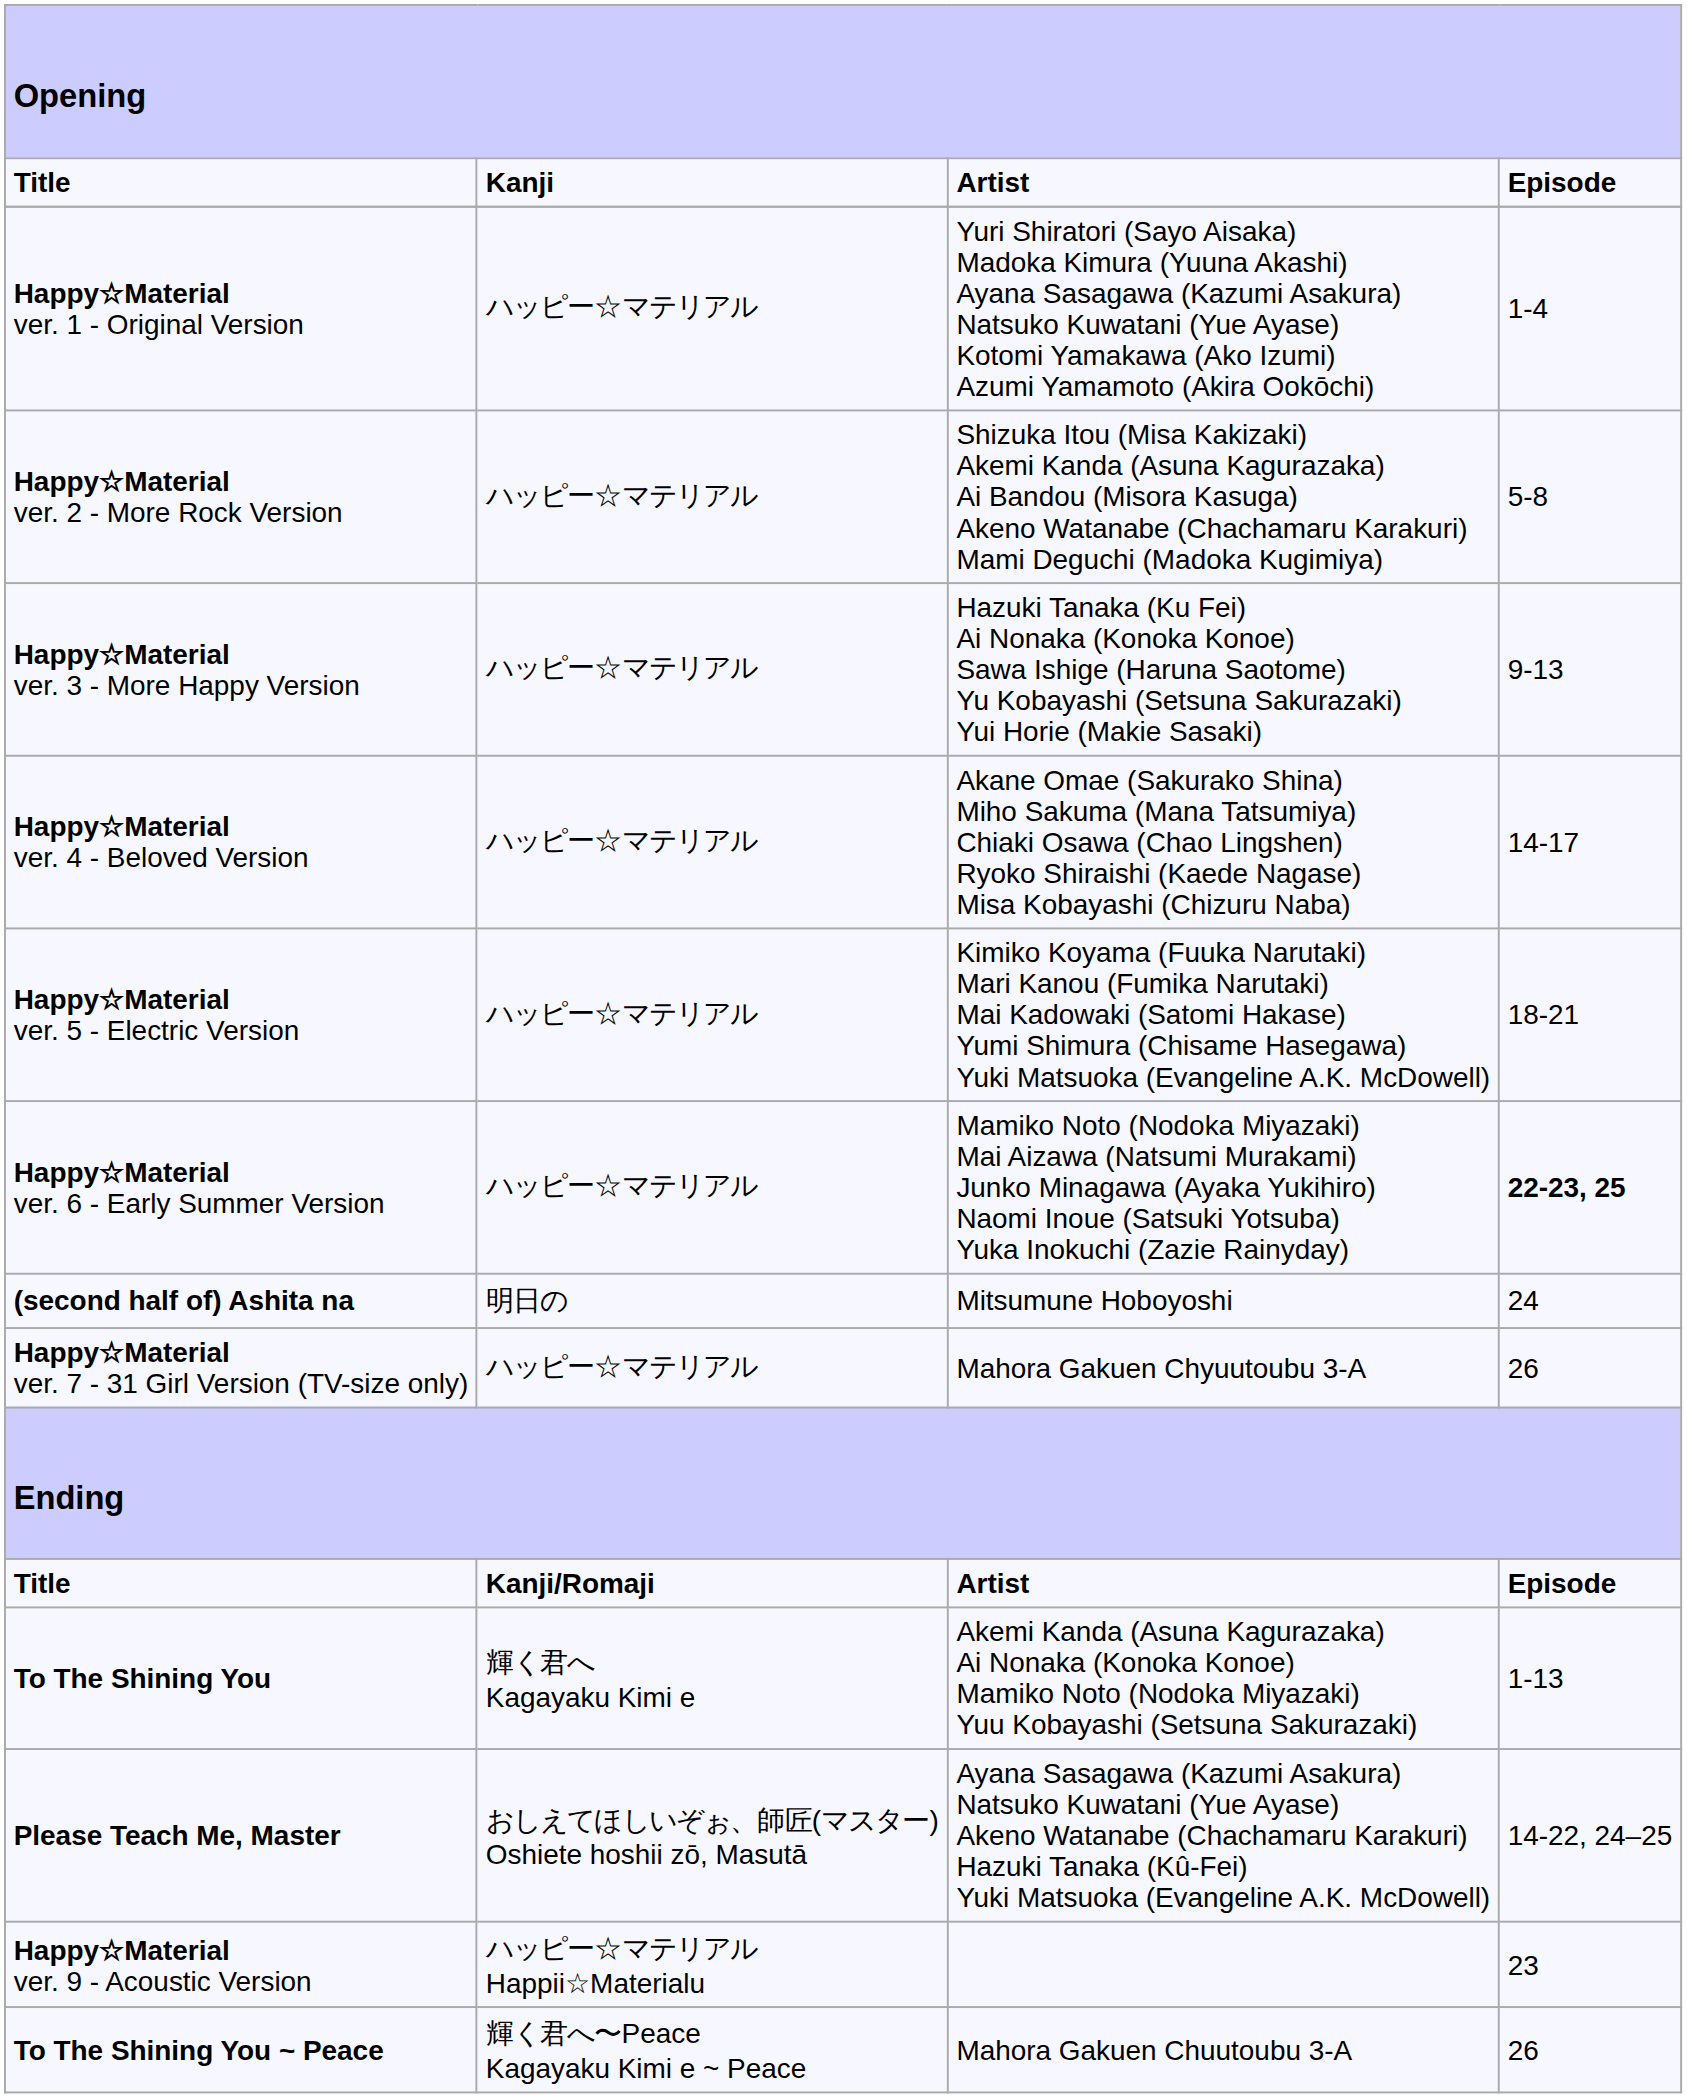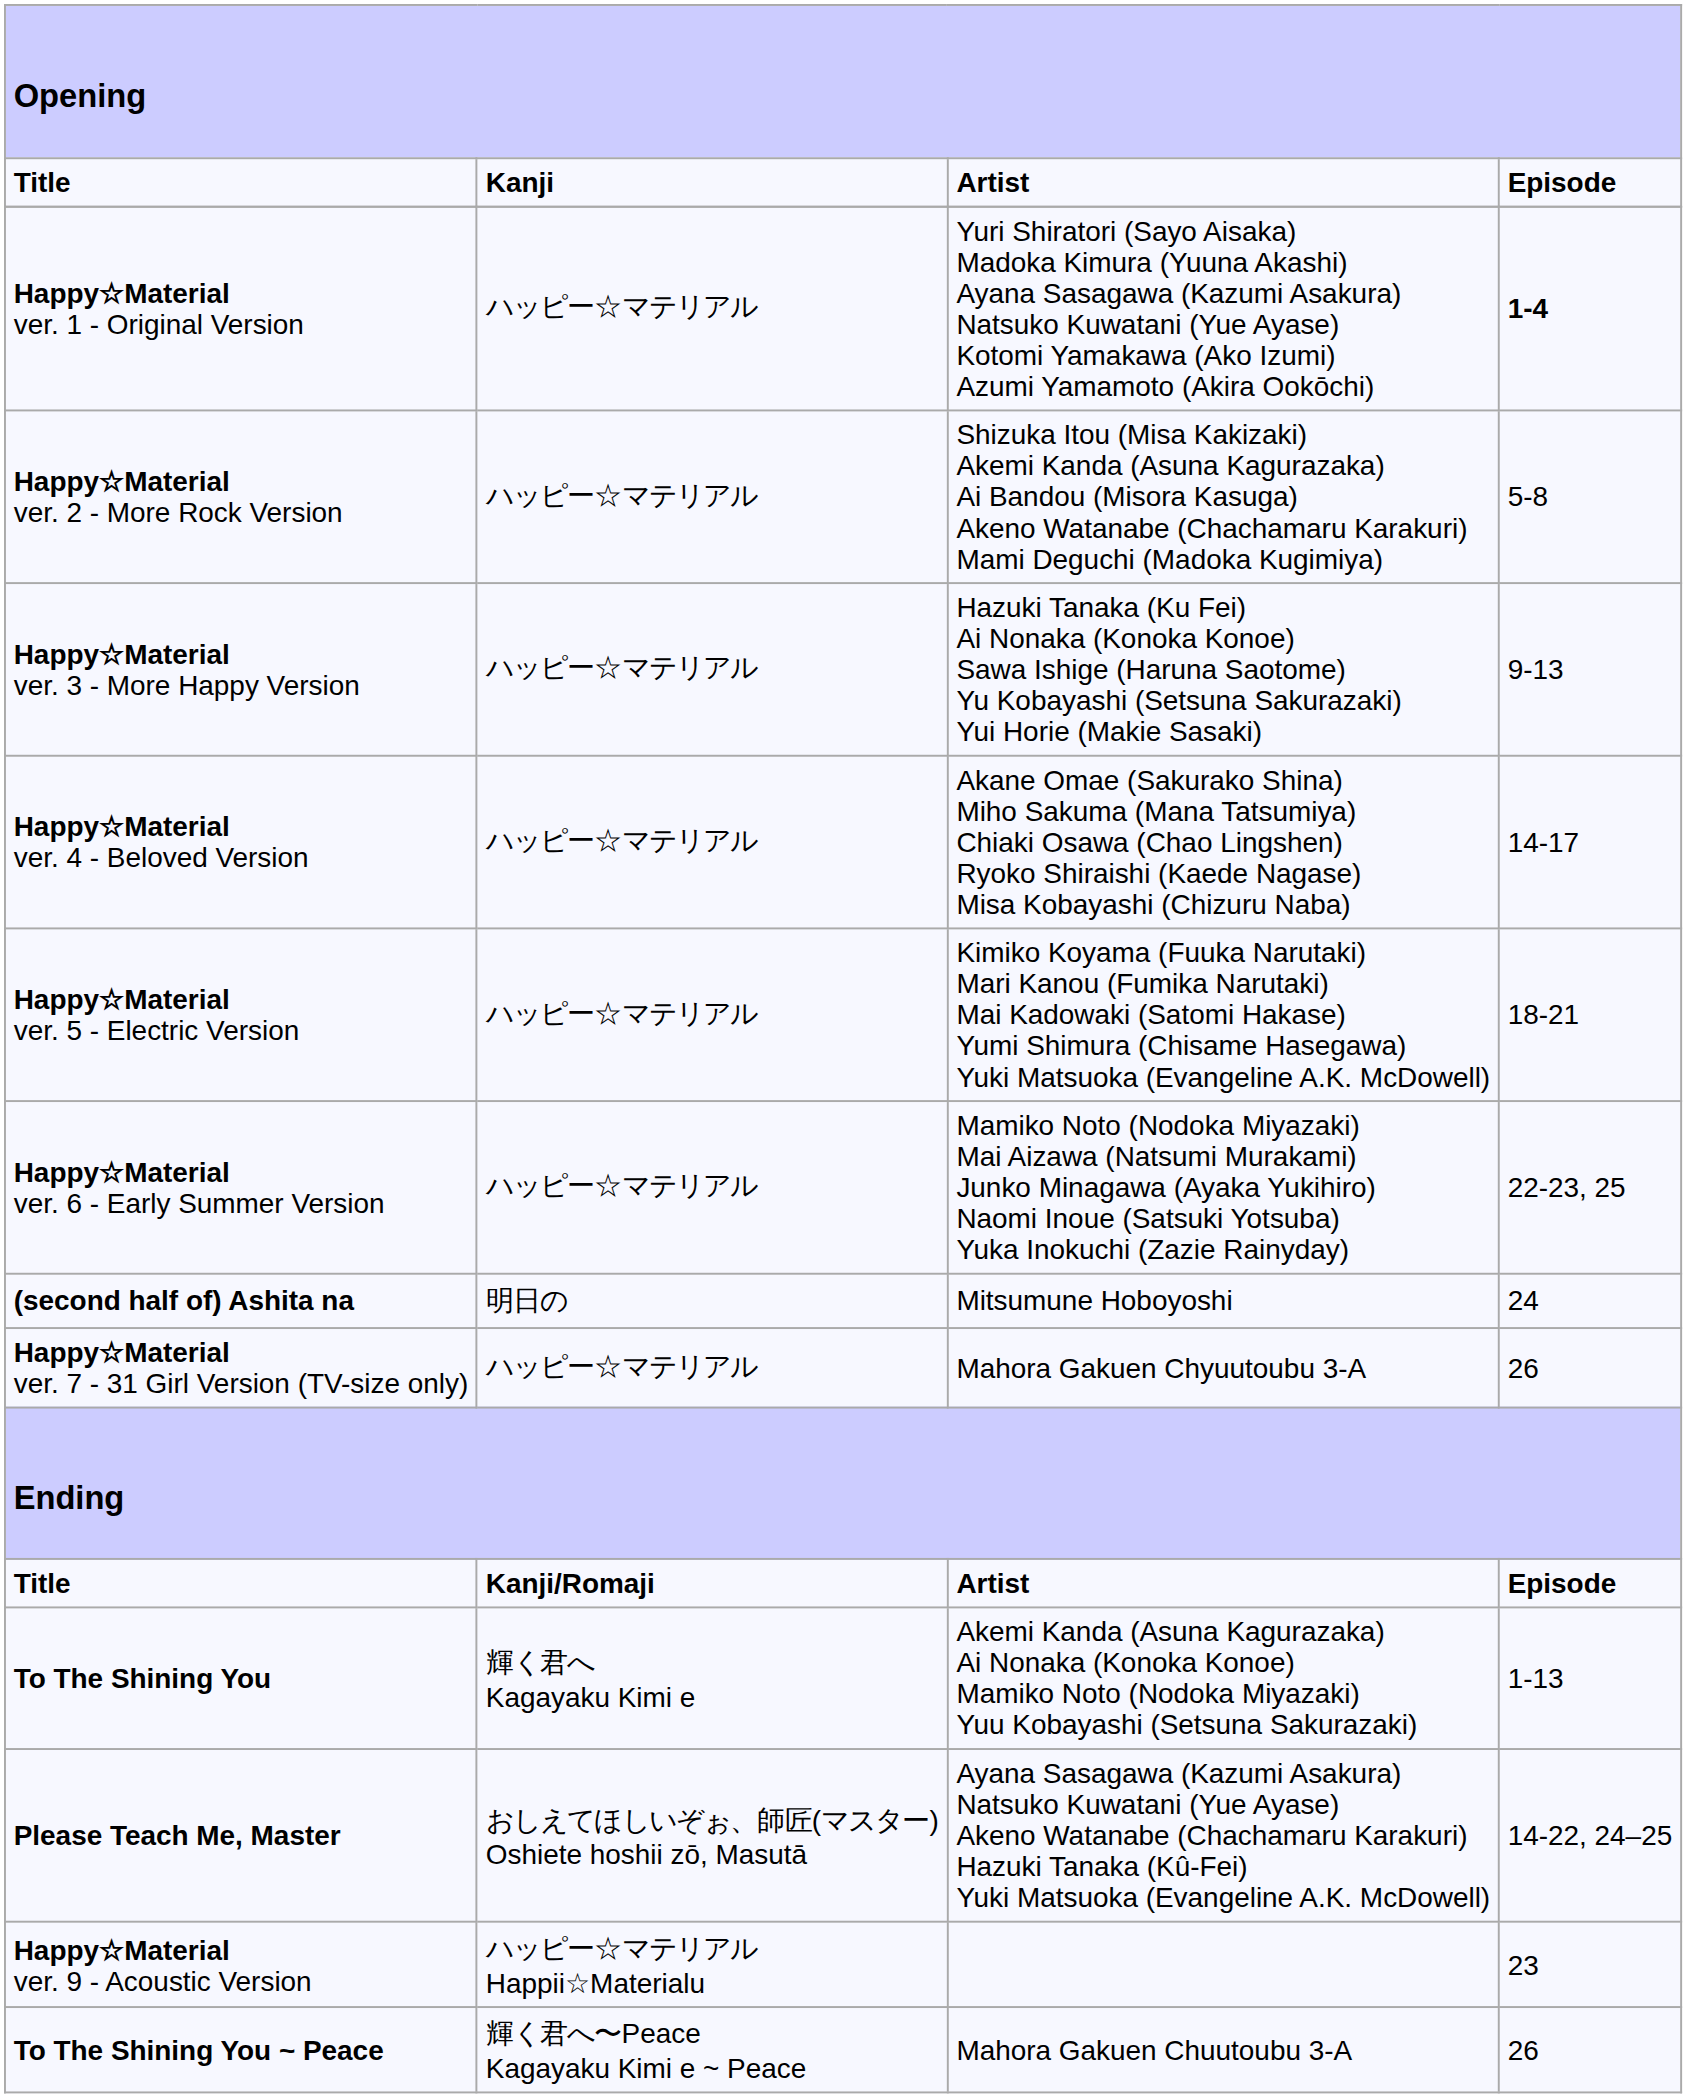Happy☆Material ver. 1 - Original Version | column 4: normal -> bold
Happy☆Material ver. 6 - Early Summer Version | column 4: bold -> normal
